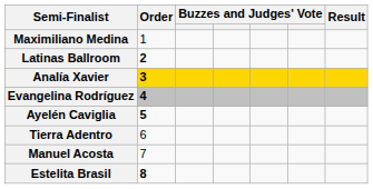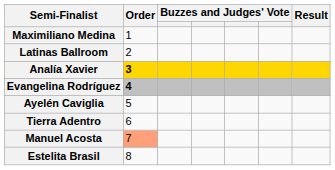Latinas Ballroom | Order: bold -> normal
Ayelén Caviglia | Order: bold -> normal
Manuel Acosta | Order: no background -> lightsalmon background
Estelita Brasil | Order: bold -> normal
